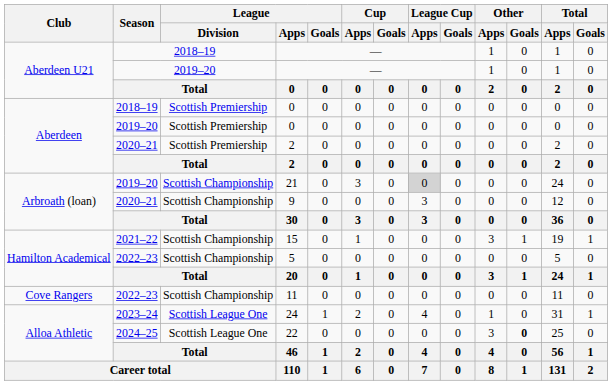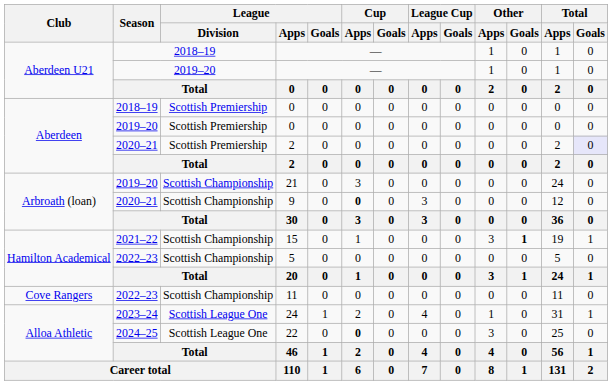2020–21 / 2 | Total / Goals: no background -> lavender background
21 | League Cup / Apps: lightgrey background -> no background
9 | Cup / Apps: normal -> bold
15 | Other / Goals: normal -> bold
22 | Cup / Apps: normal -> bold
22 | Other / Goals: bold -> normal
